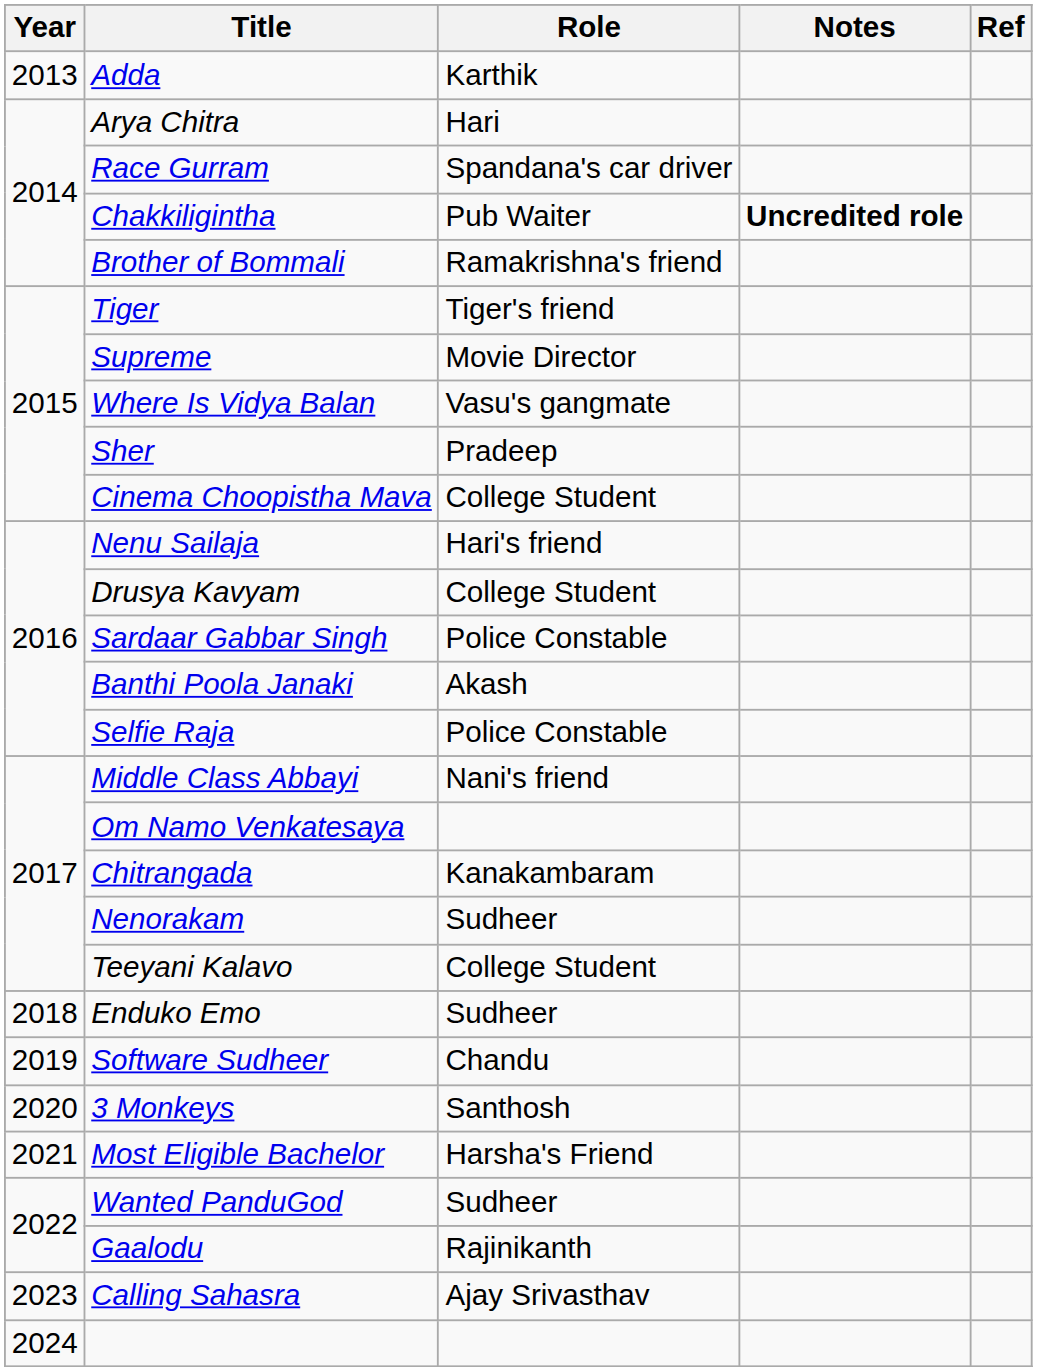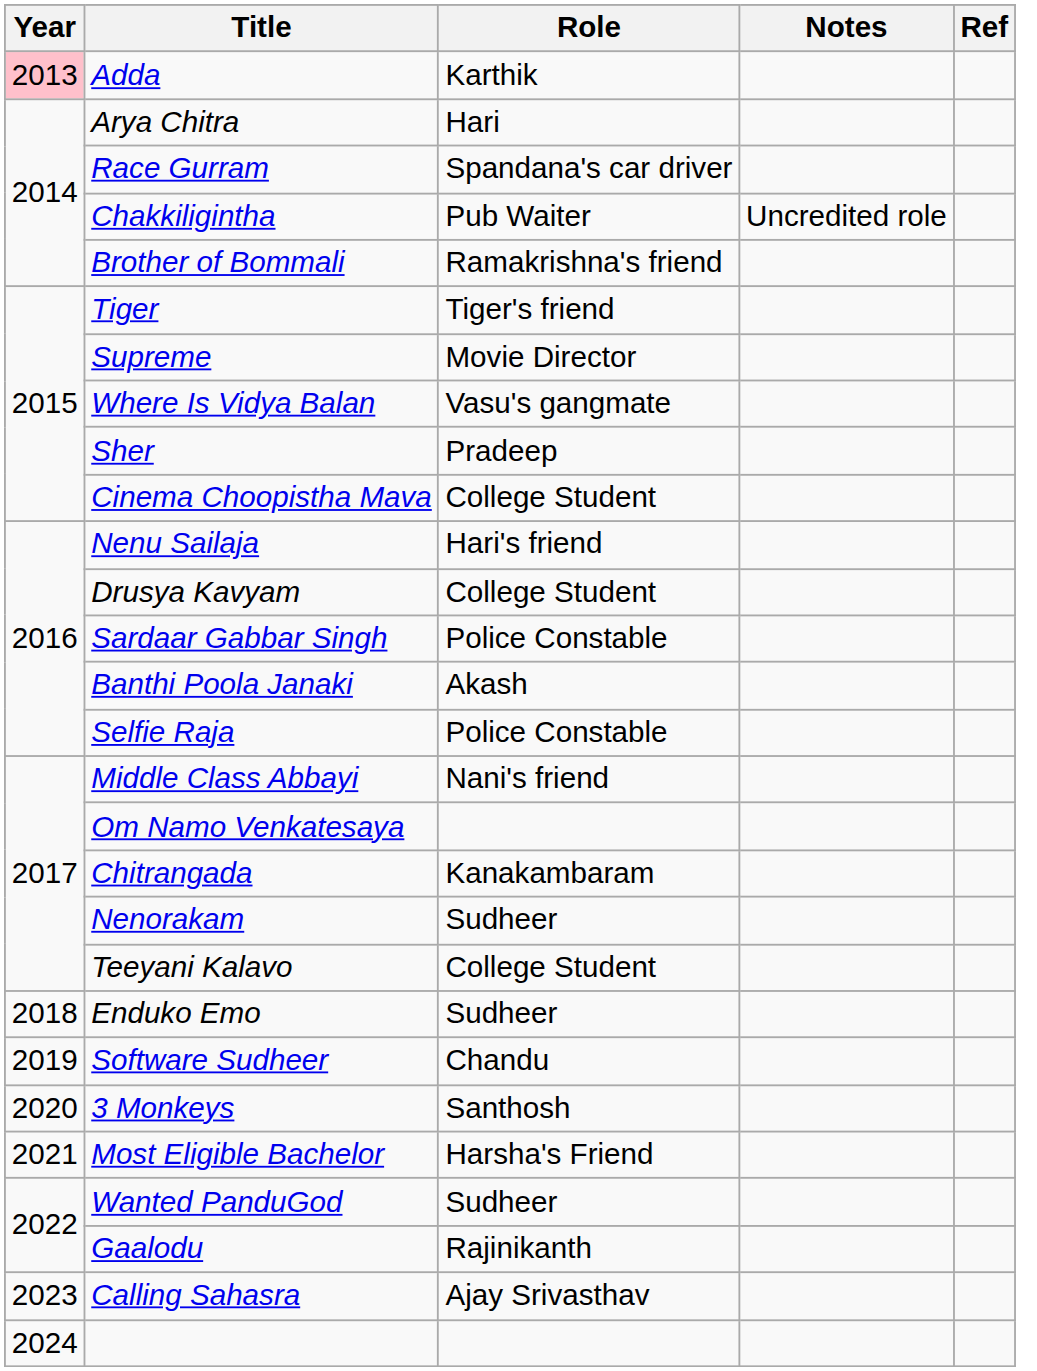Adda | Year: no background -> pink background
Chakkiligintha | Notes: bold -> normal
